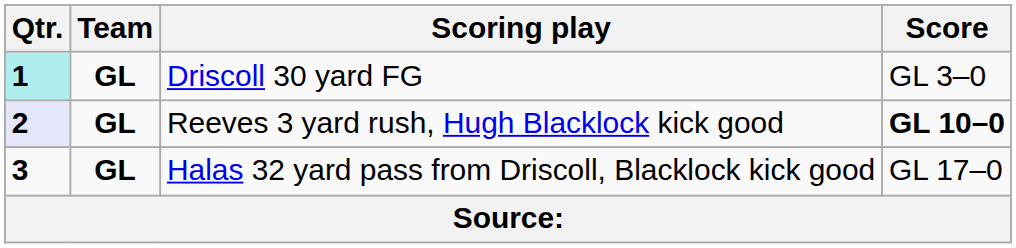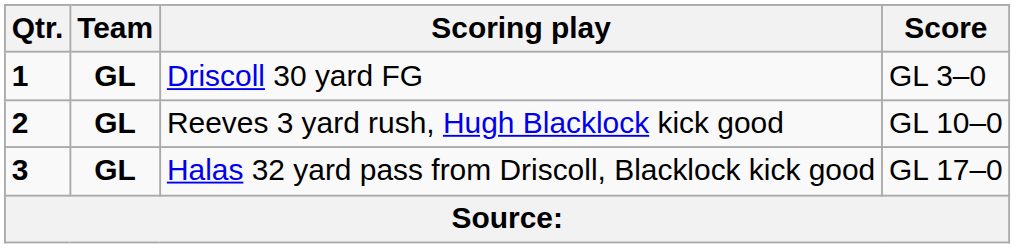Driscoll 30 yard FG | Qtr.: paleturquoise background -> no background
Reeves 3 yard rush, Hugh Blacklock kick good | Qtr.: lavender background -> no background
Reeves 3 yard rush, Hugh Blacklock kick good | Score: bold -> normal
